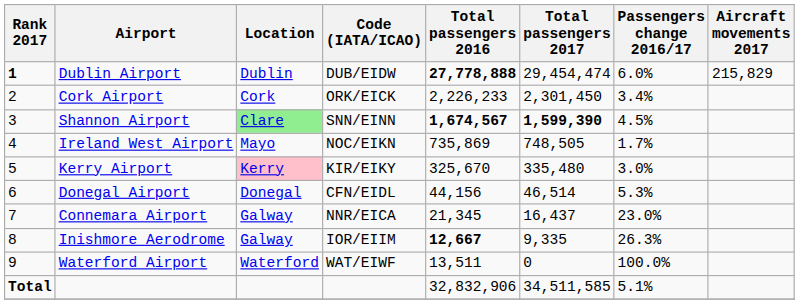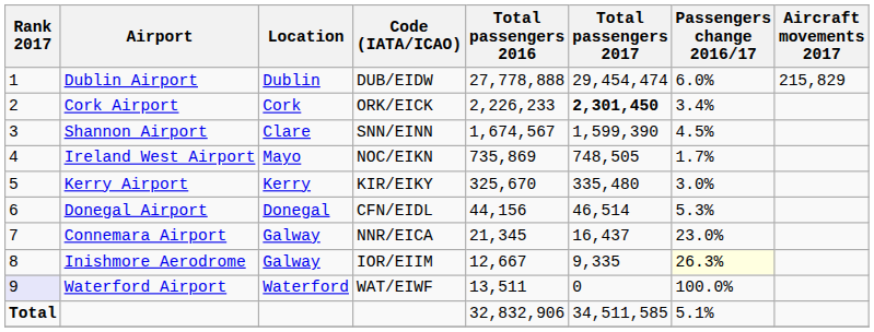Dublin Airport | Rank 2017: bold -> normal
Dublin Airport | Total passengers 2016: bold -> normal
Cork Airport | Total passengers 2017: normal -> bold
Shannon Airport | Location: lightgreen background -> no background
Shannon Airport | Total passengers 2016: bold -> normal
Shannon Airport | Total passengers 2017: bold -> normal
Kerry Airport | Location: pink background -> no background
Inishmore Aerodrome | Total passengers 2016: bold -> normal
Inishmore Aerodrome | Passengers change 2016/17: no background -> lightyellow background
Waterford Airport | Rank 2017: no background -> lavender background
